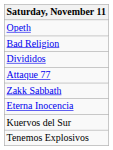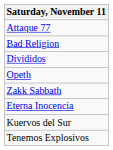row 2 | column 1: Opeth -> Attaque 77
row 5 | column 1: Attaque 77 -> Opeth
